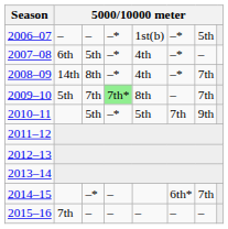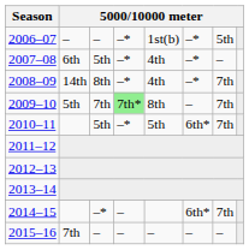2010–11 | column 6: 7th -> 6th*
2010–11 | column 7: 9th -> 7th
